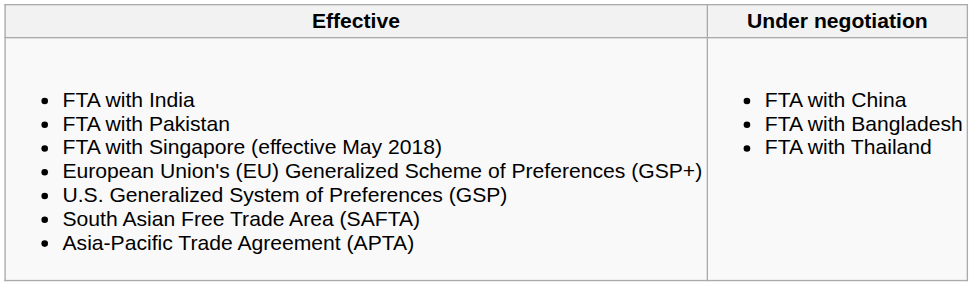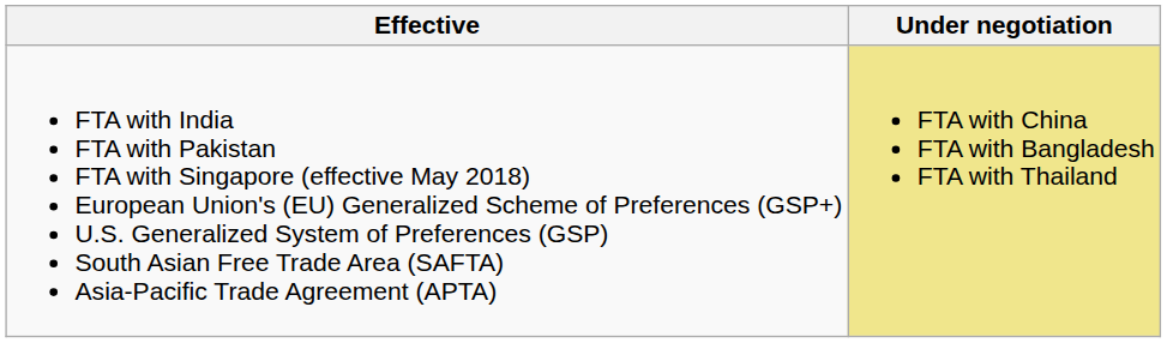row 2 | Under negotiation: no background -> khaki background
